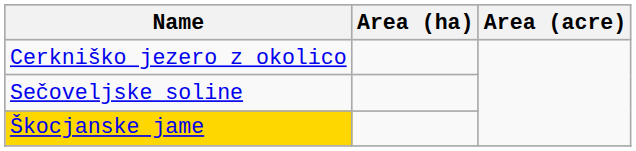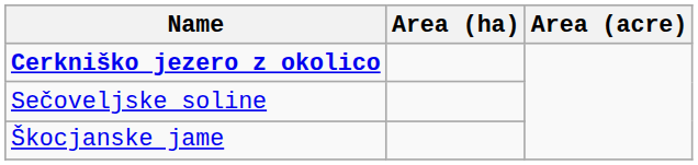Cerkniško jezero z okolico | Name: normal -> bold
Škocjanske jame | Name: gold background -> no background
